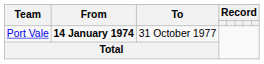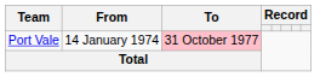Port Vale | From: bold -> normal
Port Vale | To: no background -> pink background
